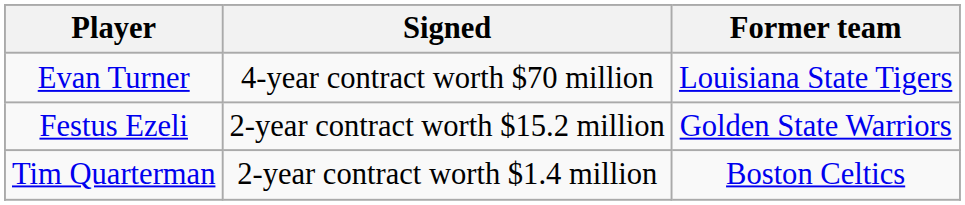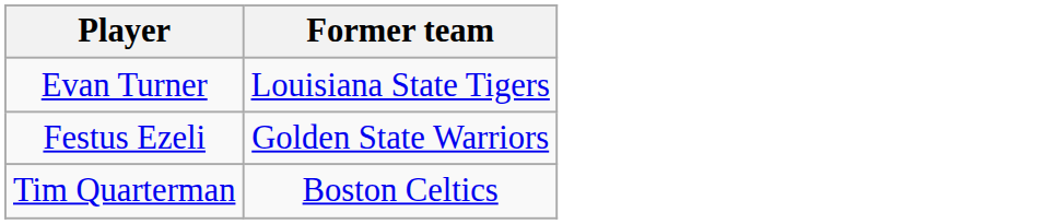- column: Signed | 4-year contract worth $70 million | 2-year contract worth $15.2 million | 2-year contract worth $1.4 million
